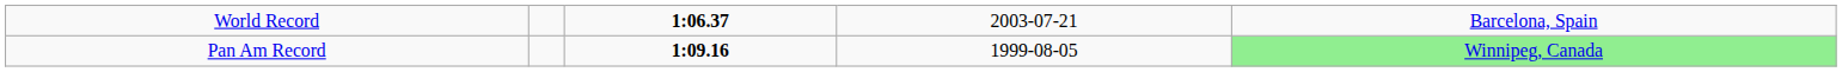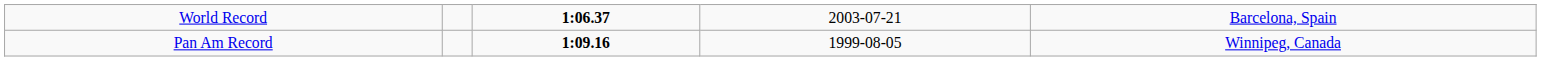Pan Am Record | column 5: lightgreen background -> no background
